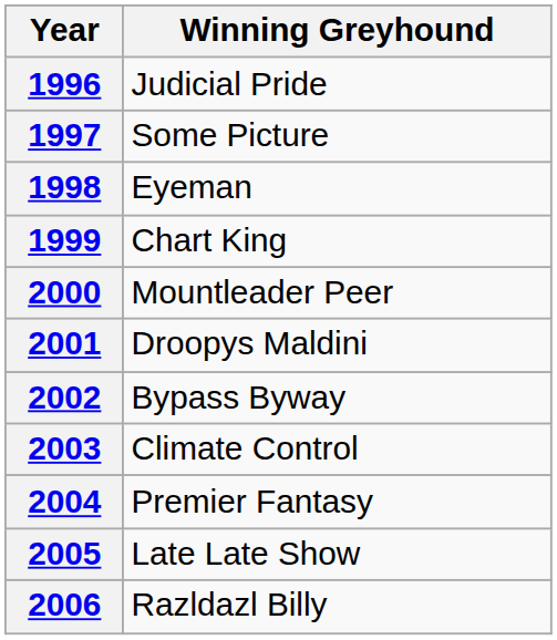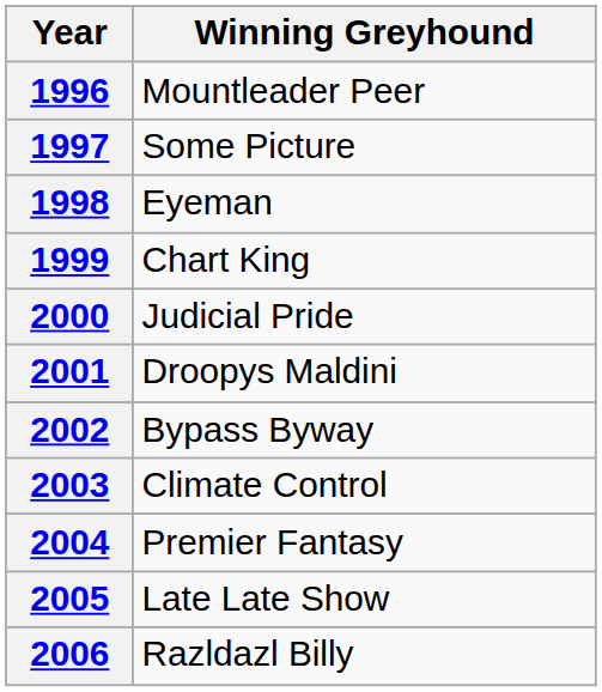1996 | Winning Greyhound: Judicial Pride -> Mountleader Peer
2000 | Winning Greyhound: Mountleader Peer -> Judicial Pride
